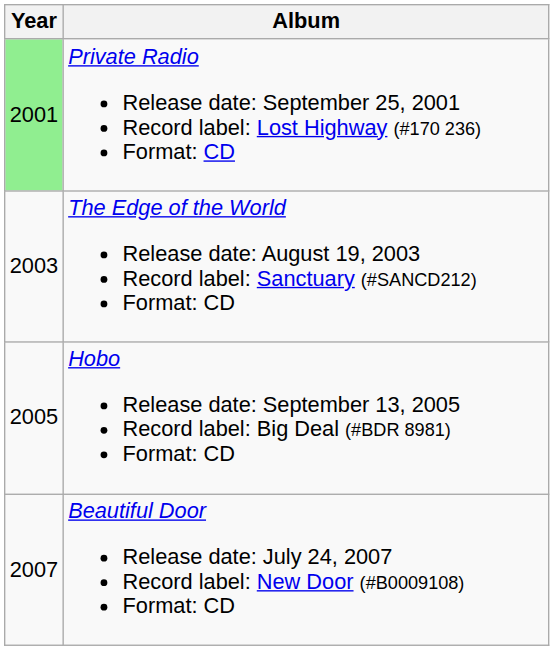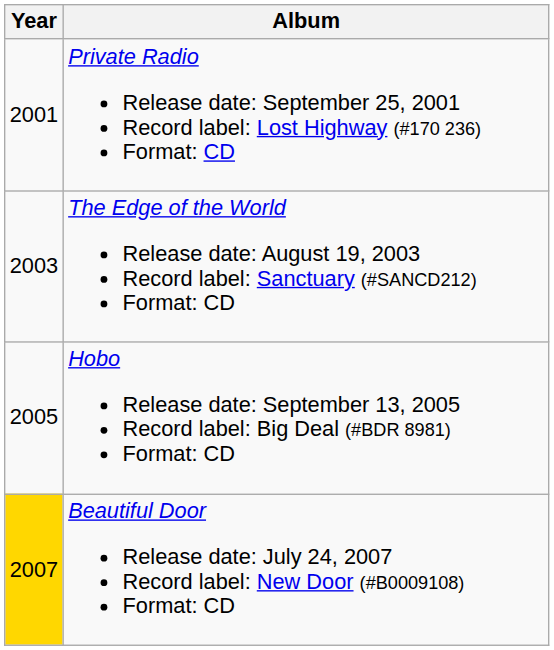row 2 | Year: lightgreen background -> no background
row 5 | Year: no background -> gold background
